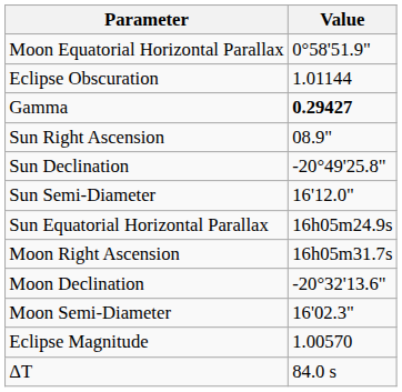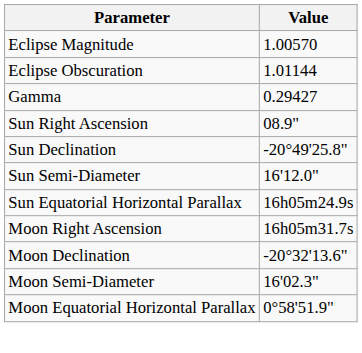rows swapped: Eclipse Magnitude <-> Moon Equatorial Horizontal Parallax
Gamma | Value: bold -> normal
- row: ΔT | 84.0 s
